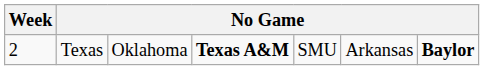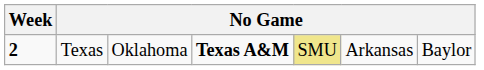Texas | Week: normal -> bold
Texas | column 5: no background -> khaki background
Texas | column 7: bold -> normal
